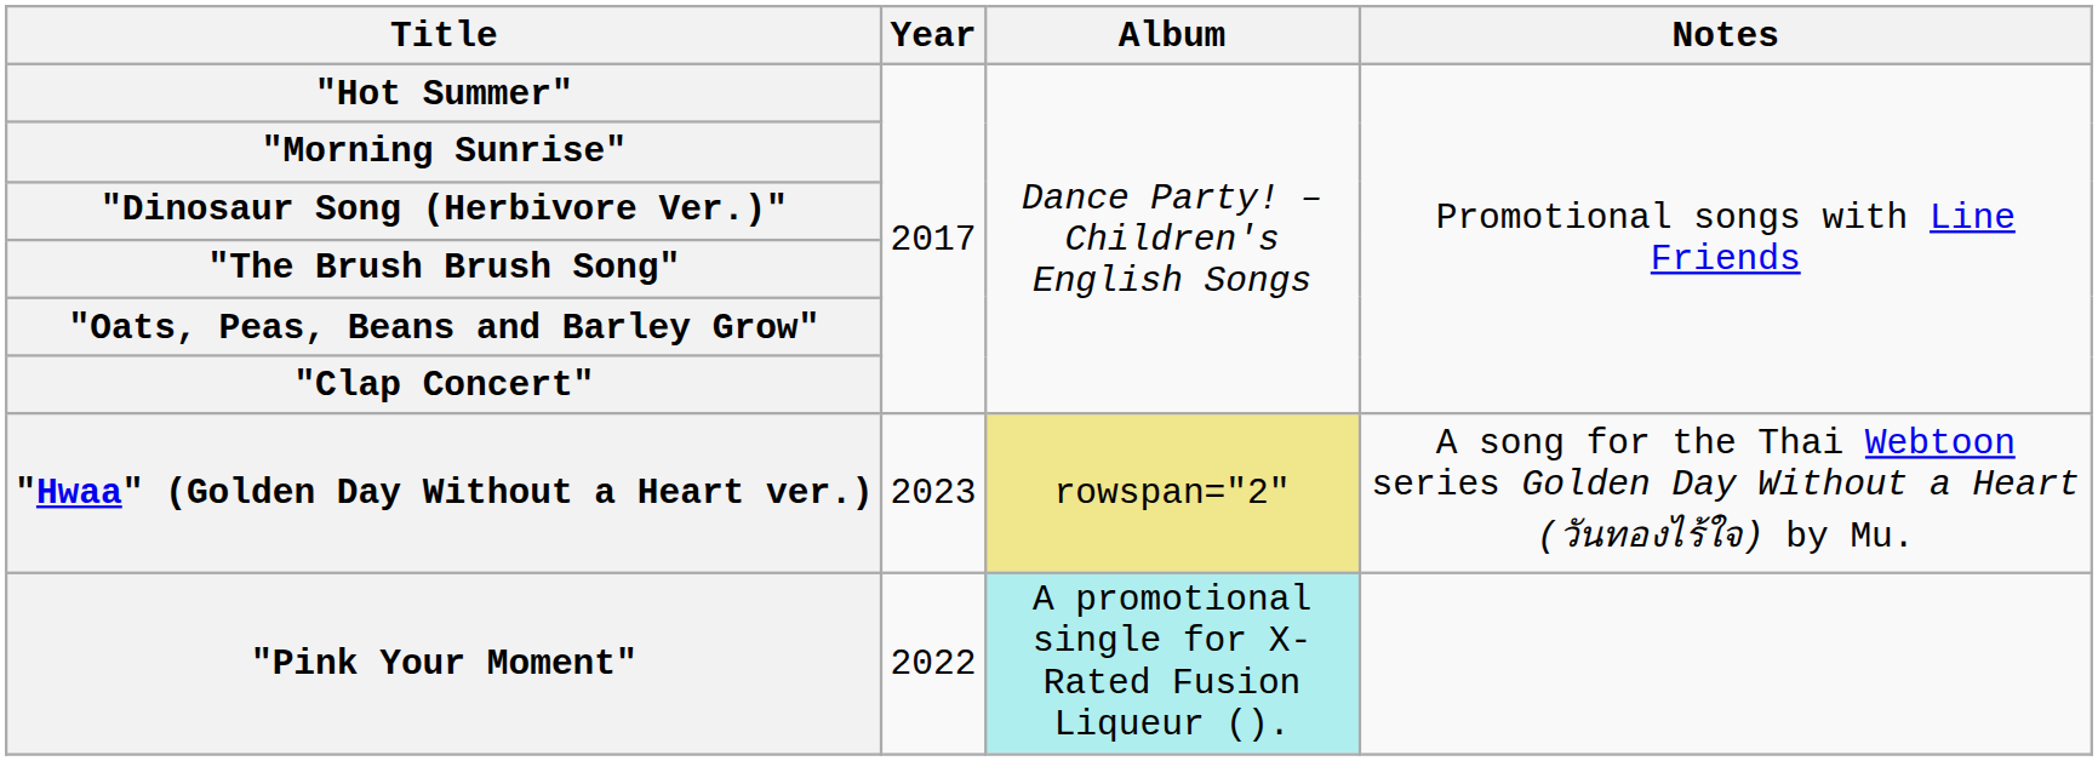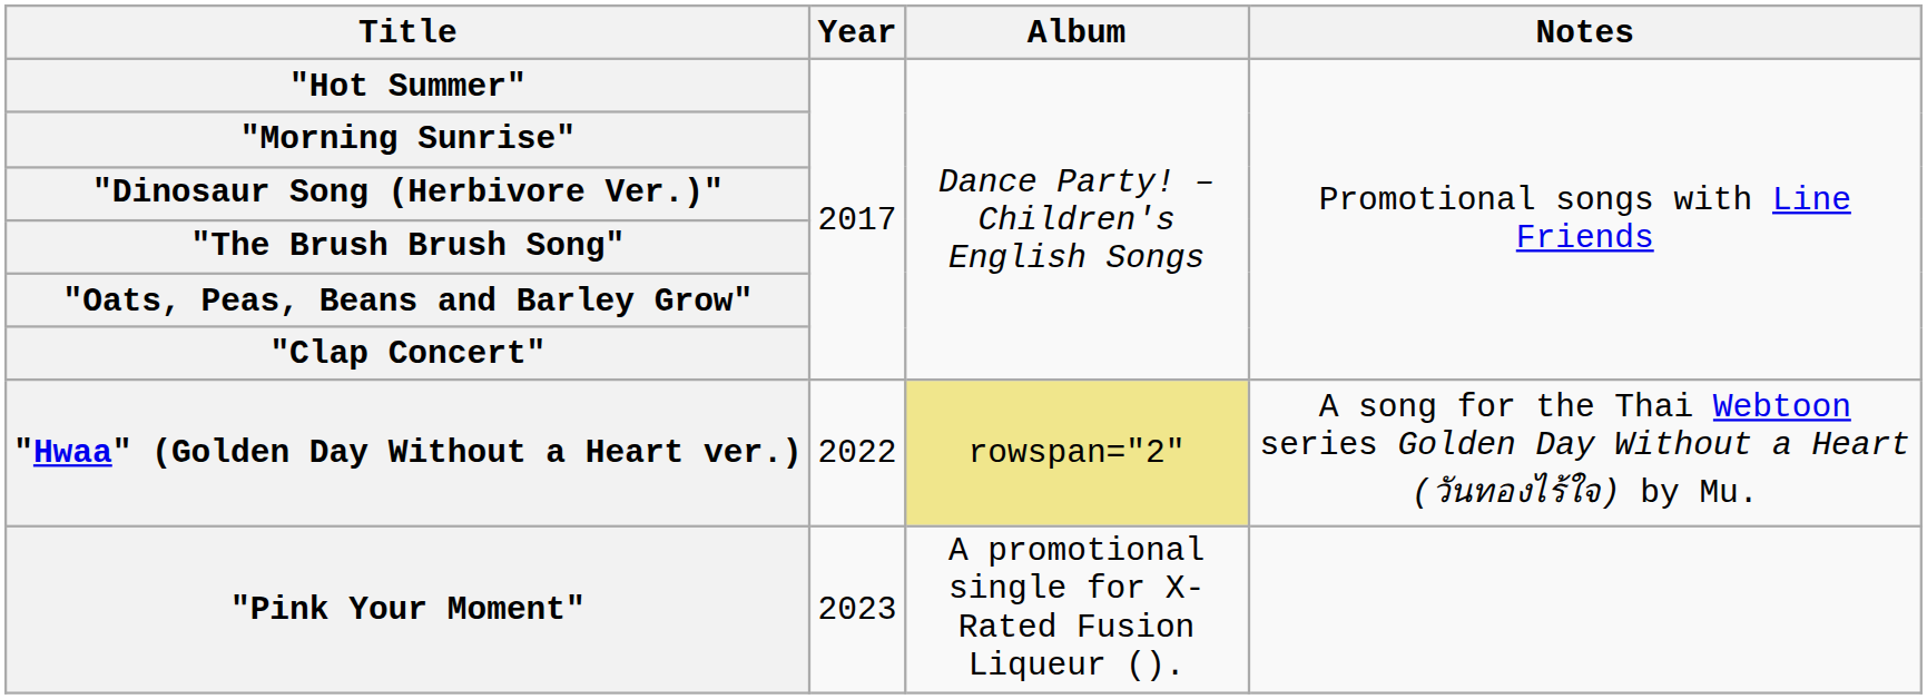"Hwaa" (Golden Day Without a Heart ver.) | Year: 2023 -> 2022
"Pink Your Moment" | Year: 2022 -> 2023
"Pink Your Moment" | Album: paleturquoise background -> no background
